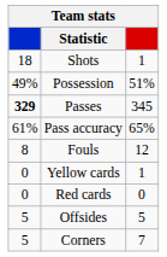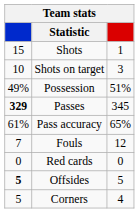Shots | column 1: 18 -> 15
+ row: 10 | Shots on target | 3
Fouls | column 1: 8 -> 7
- row: 0 | Yellow cards | 1
Offsides | column 1: normal -> bold
Corners | column 3: 7 -> 4
